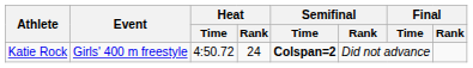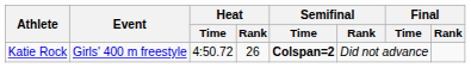Katie Rock | Heat / Rank: 24 -> 26
